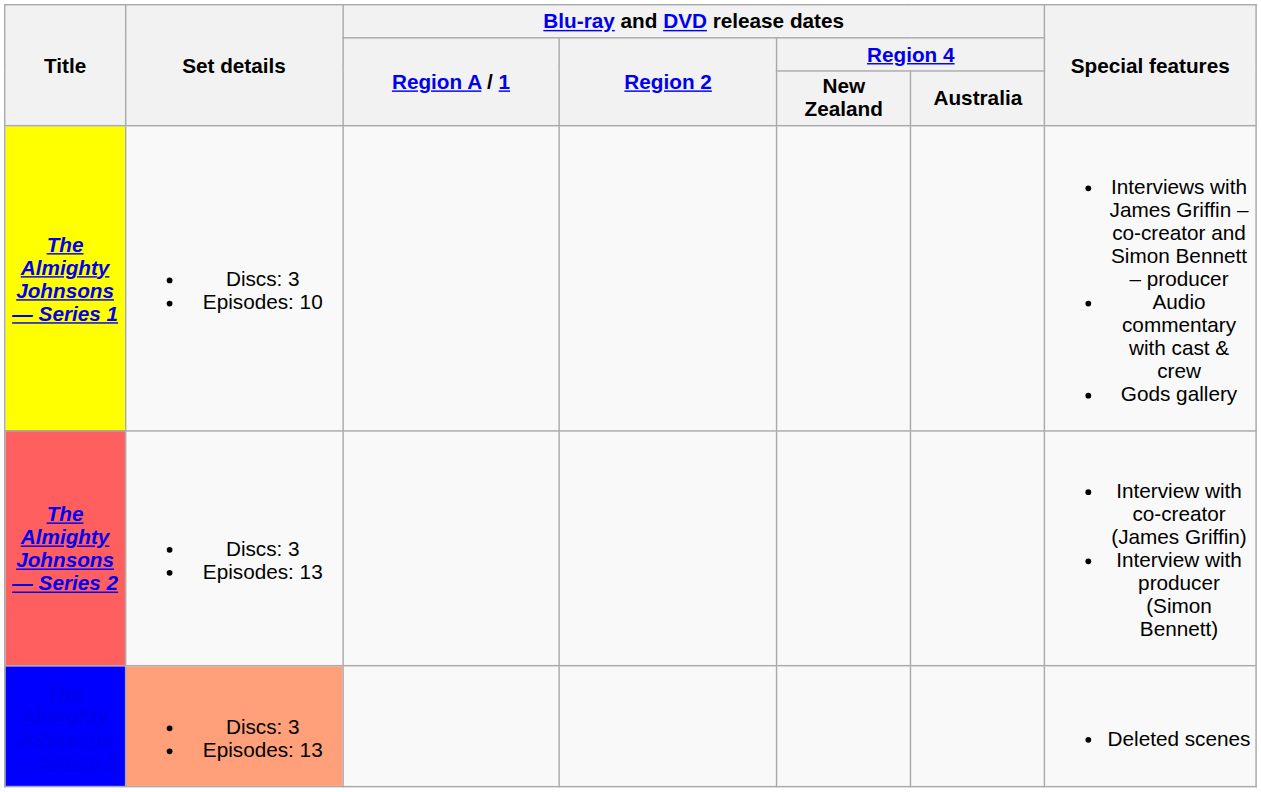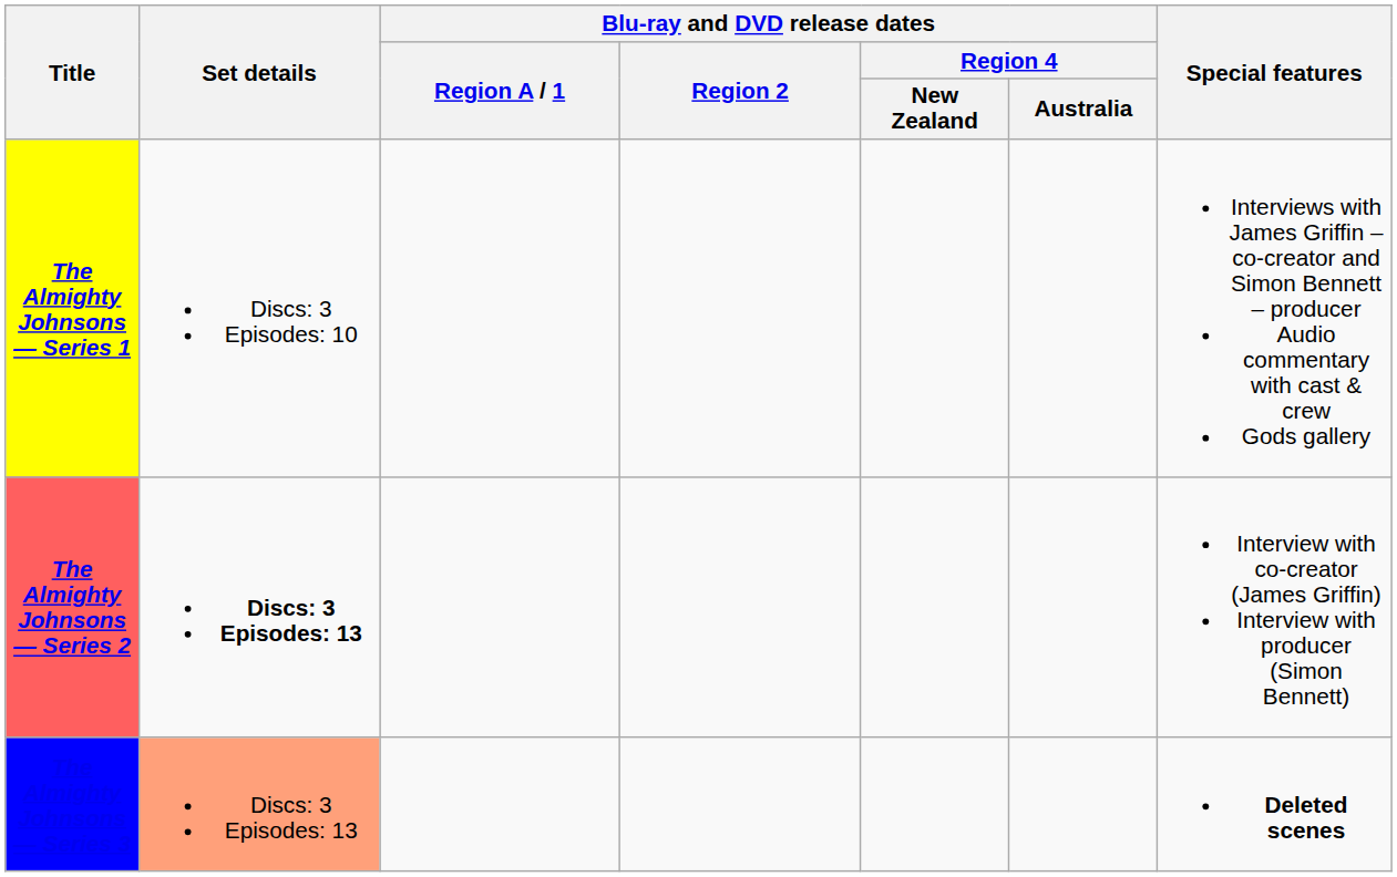The Almighty Johnsons — Series 2 | Set details: normal -> bold
The Almighty Johnsons — Series 3 | Special features: normal -> bold
